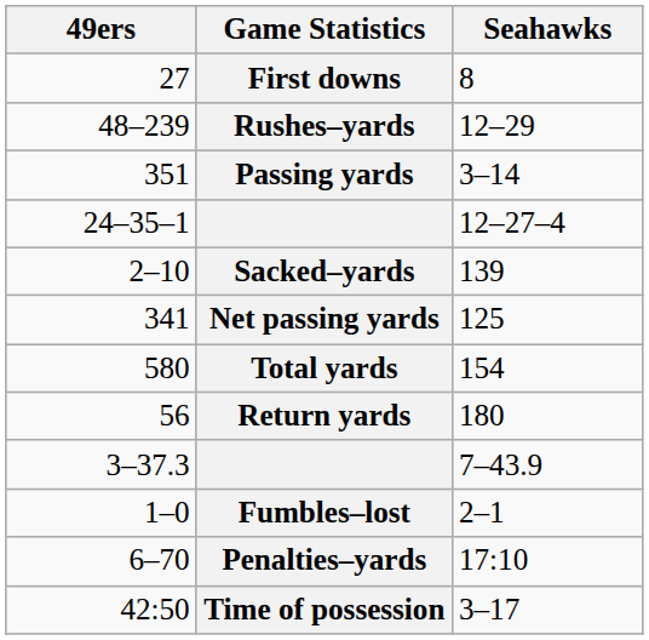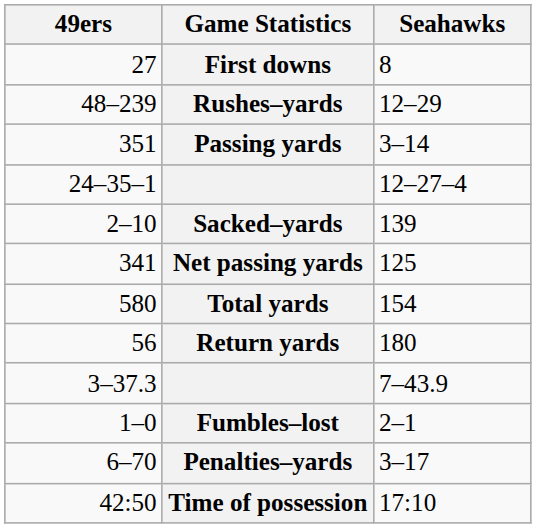Penalties–yards | Seahawks: 17:10 -> 3–17
Time of possession | Seahawks: 3–17 -> 17:10
